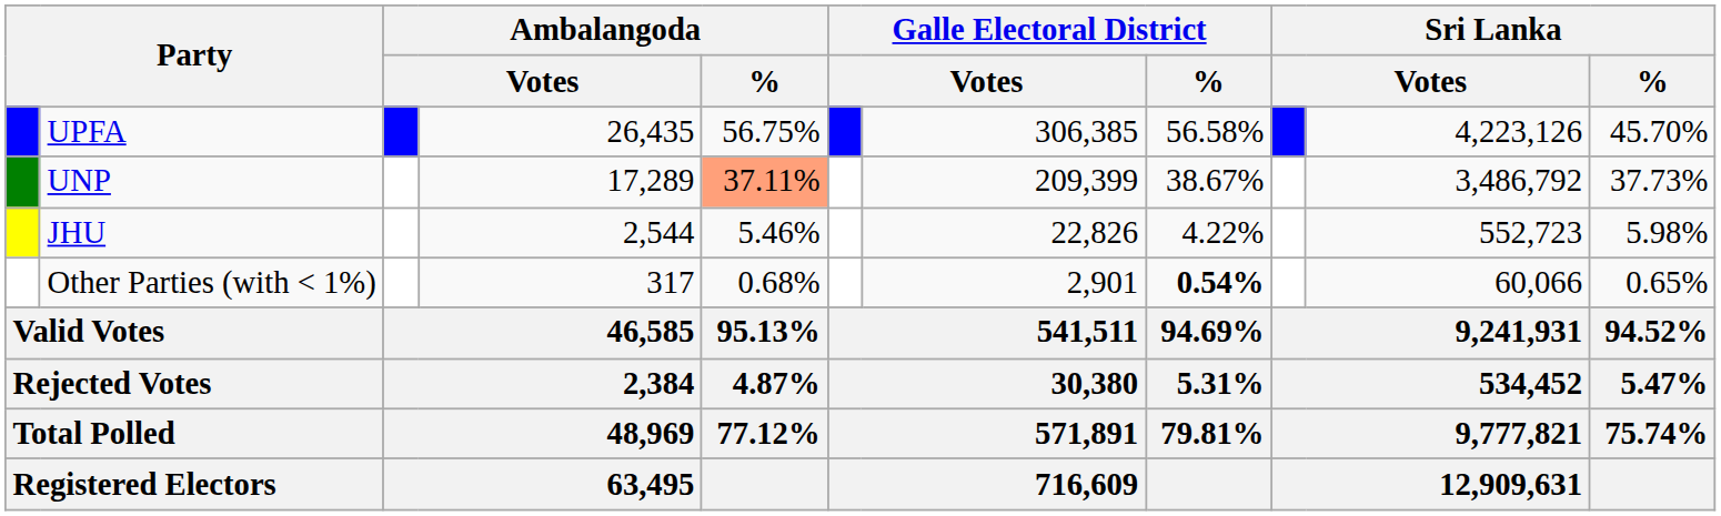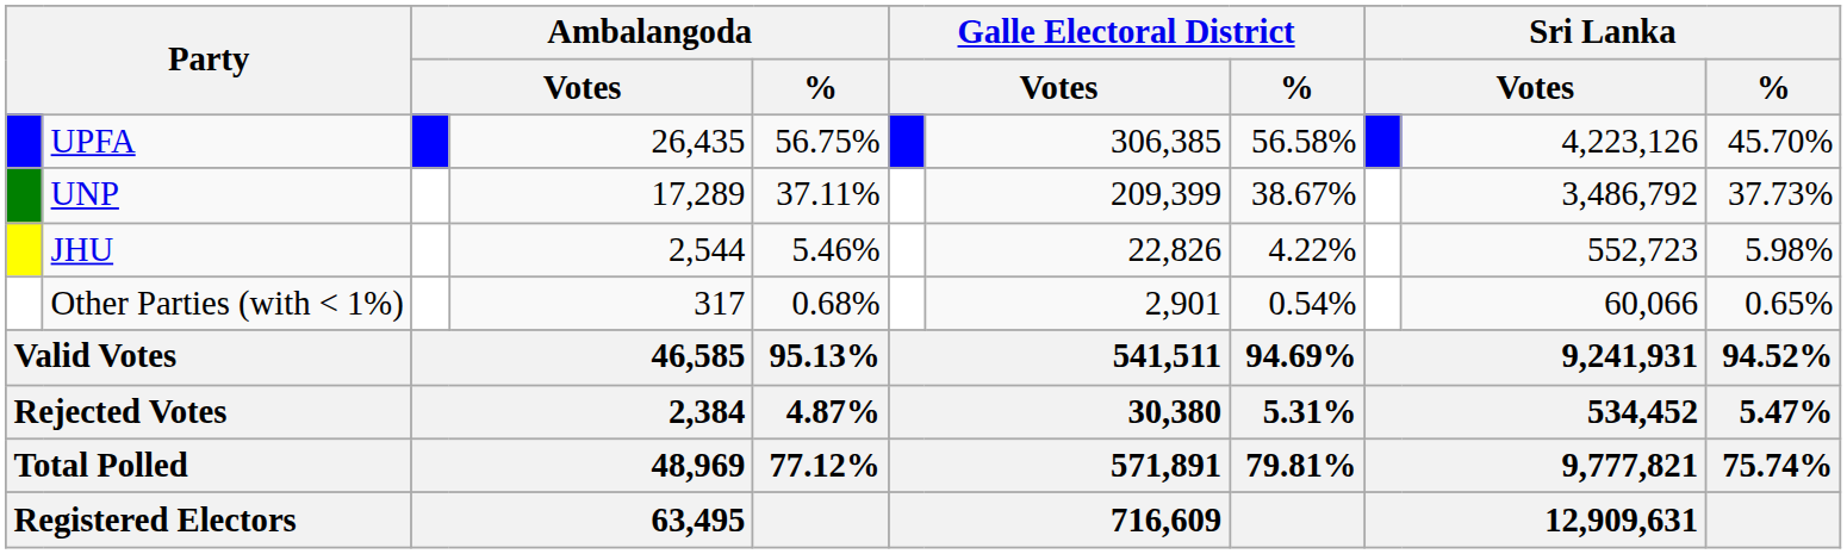UNP | Ambalangoda / %: lightsalmon background -> no background
Other Parties (with < 1%) | Galle Electoral District / %: bold -> normal
